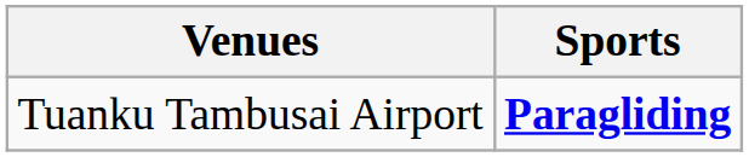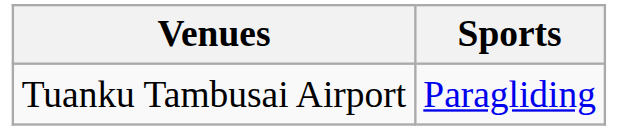Tuanku Tambusai Airport | Sports: bold -> normal
